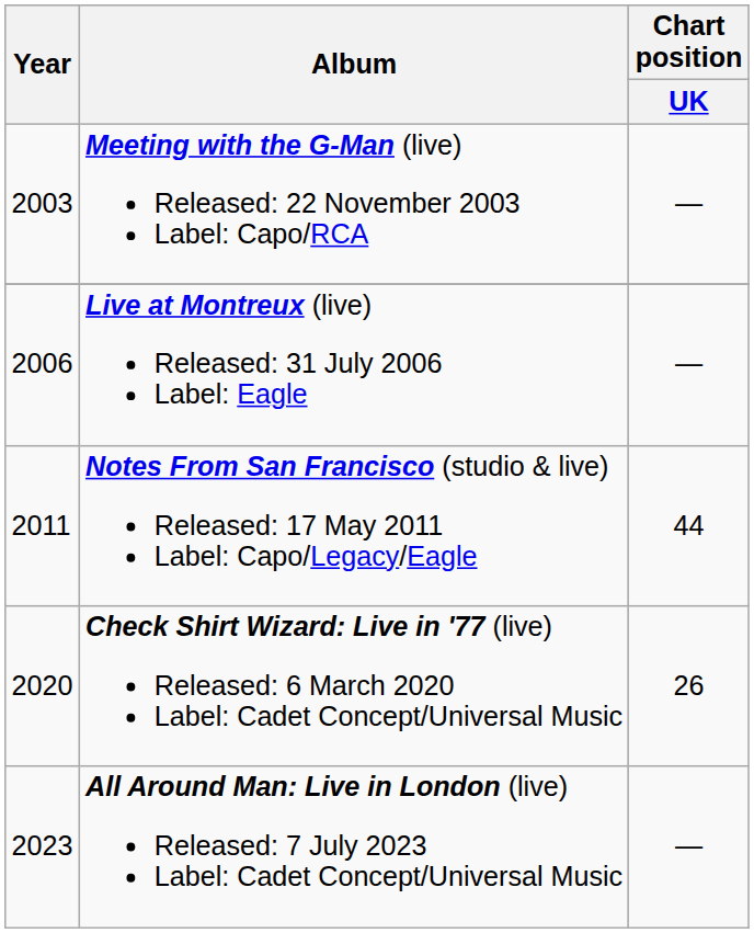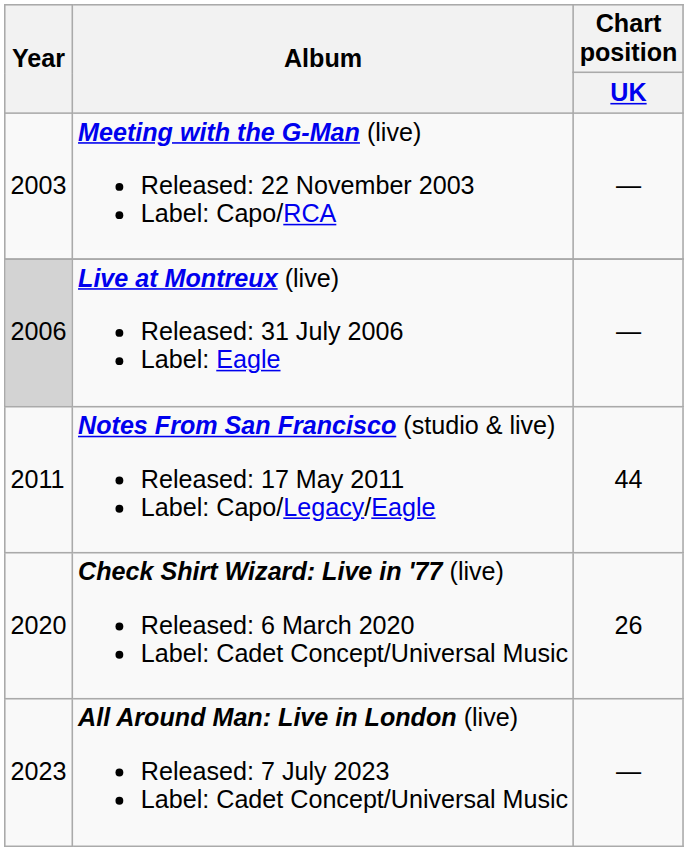Live at Montreux (live) Released: 31 July 2006 Label: Eagle | Year: no background -> lightgrey background
